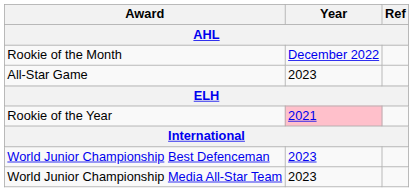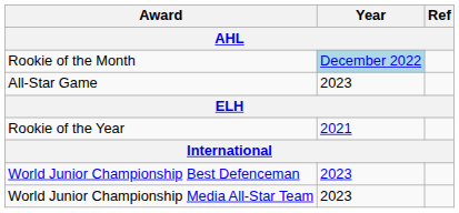Rookie of the Month | Year: no background -> lightblue background
Rookie of the Year | Year: pink background -> no background
